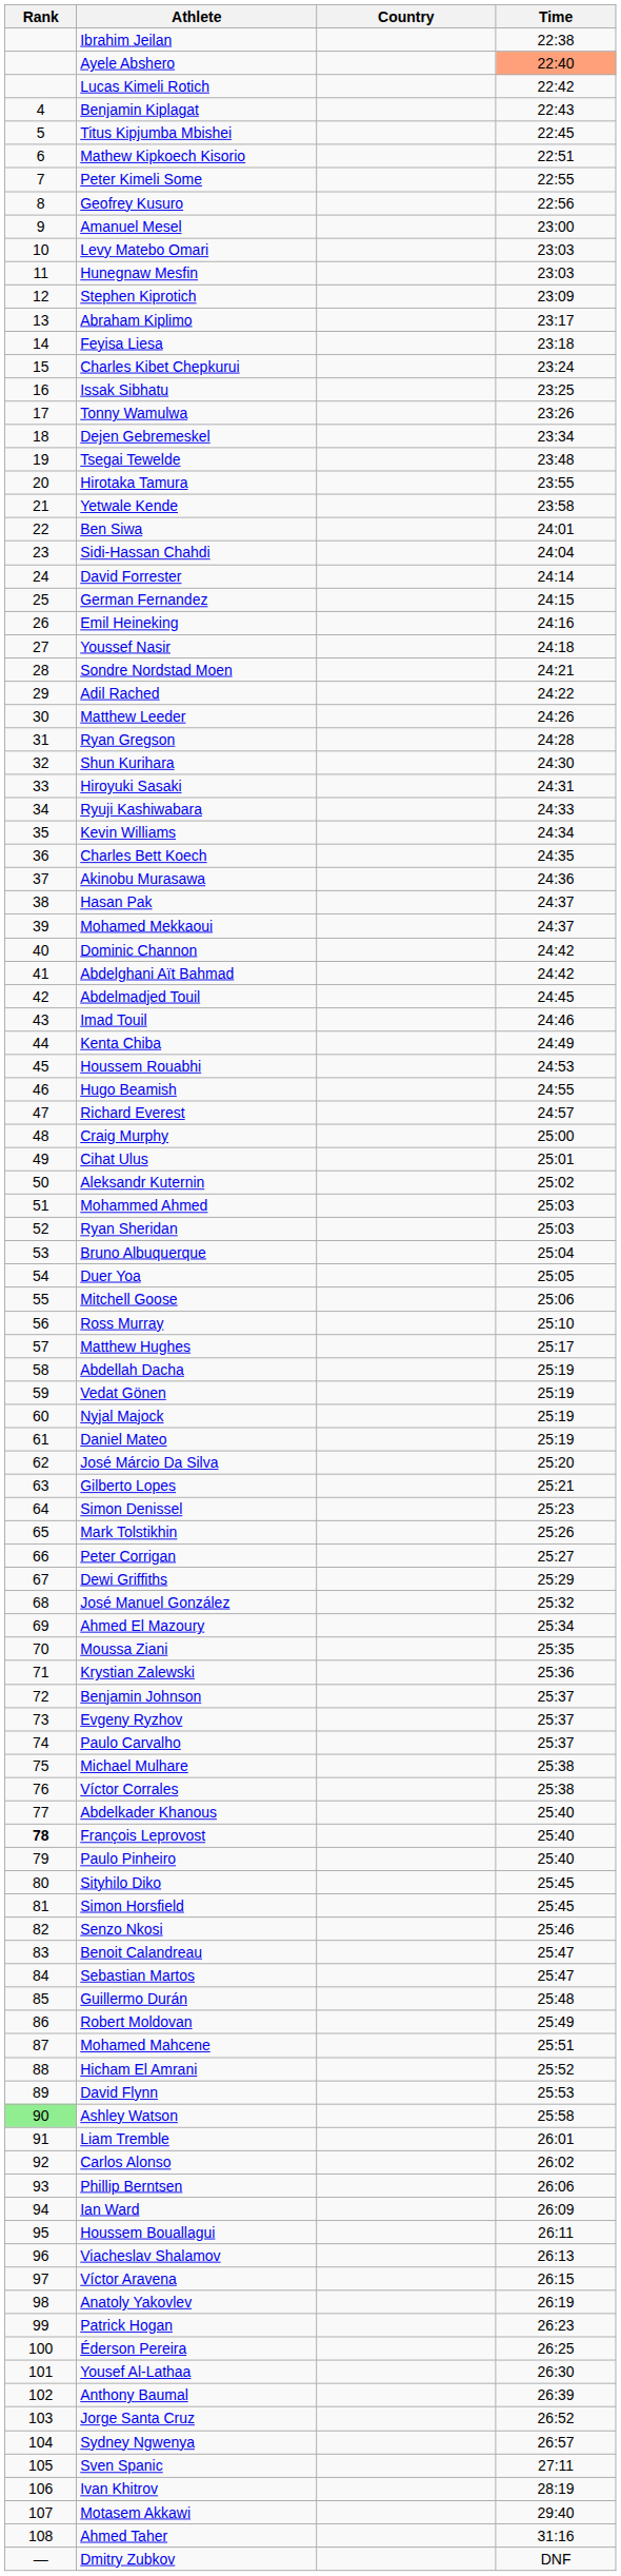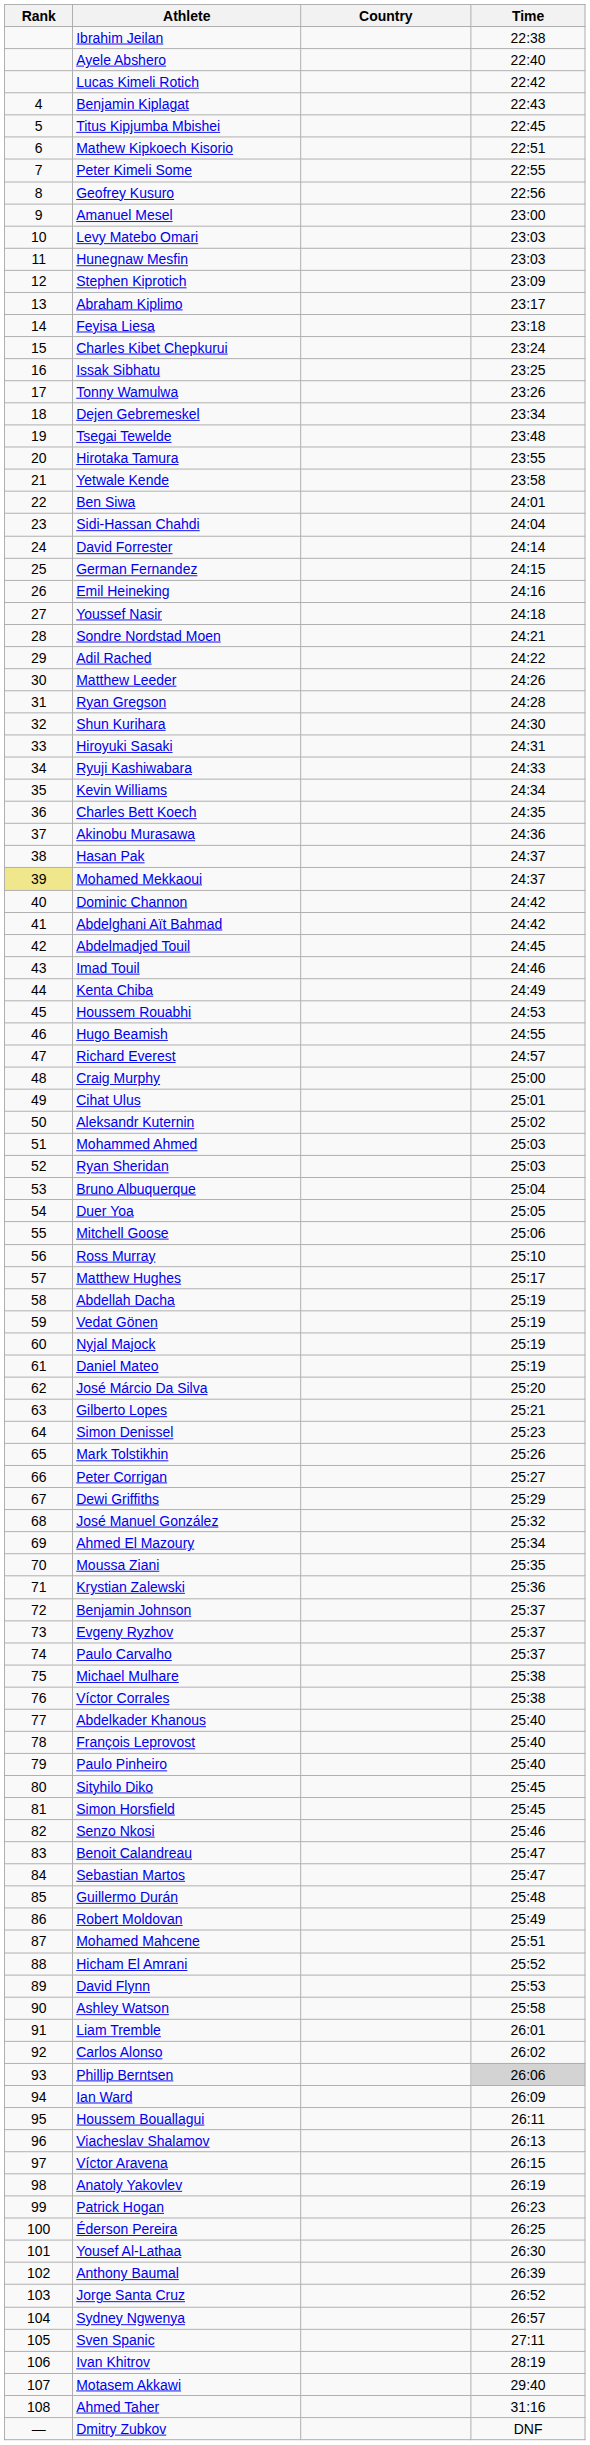Ayele Abshero | Time: lightsalmon background -> no background
Mohamed Mekkaoui | Rank: no background -> khaki background
François Leprovost | Rank: bold -> normal
Ashley Watson | Rank: lightgreen background -> no background
Phillip Berntsen | Time: no background -> lightgrey background
